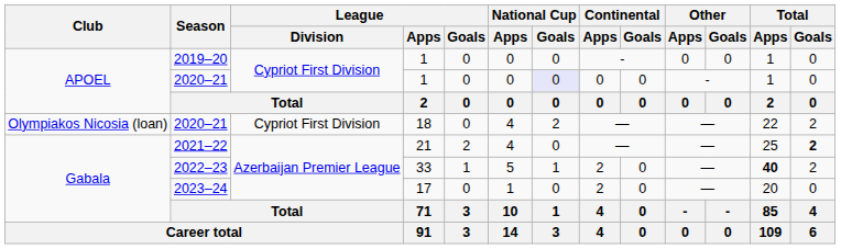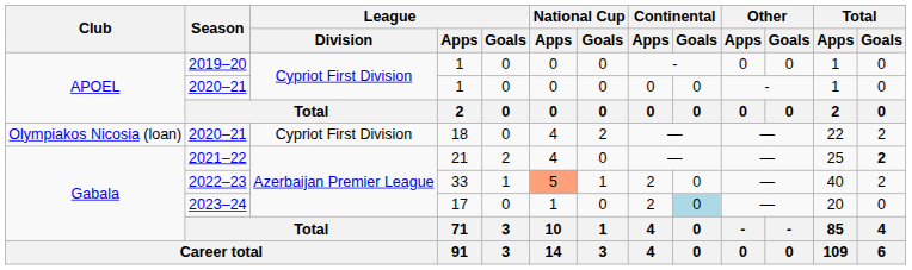2020–21 / 1 | National Cup / Goals: lavender background -> no background
2022–23 | National Cup / Apps: no background -> lightsalmon background
2022–23 | Total / Apps: bold -> normal
2023–24 | Continental / Goals: no background -> lightblue background
